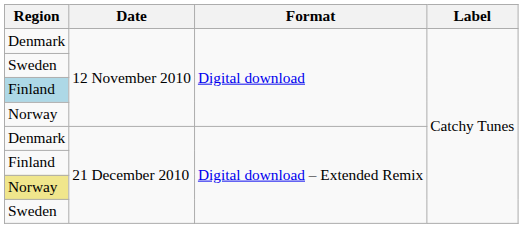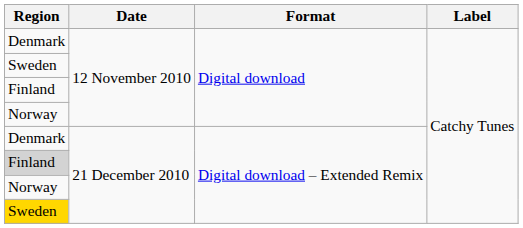Finland / 12 November 2010 | Region: lightblue background -> no background
Finland / 21 December 2010 | Region: no background -> lightgrey background
Norway / 21 December 2010 | Region: khaki background -> no background
Sweden / 21 December 2010 | Region: no background -> gold background
